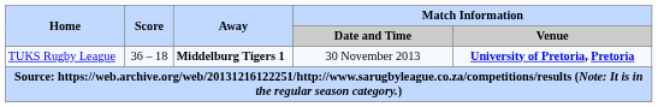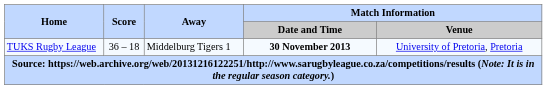TUKS Rugby League | Away: bold -> normal
TUKS Rugby League | Match Information / Date and Time: normal -> bold
TUKS Rugby League | Match Information / Venue: bold -> normal
